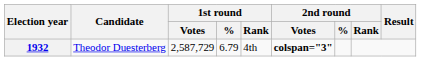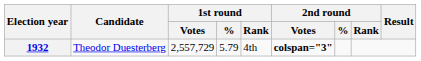1932 | 1st round / Votes: 2,587,729 -> 2,557,729
1932 | 1st round / %: 6.79 -> 5.79
